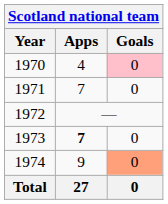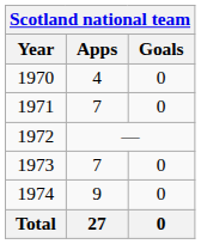1970 | Goals: pink background -> no background
1973 | Apps: bold -> normal
1974 | Goals: lightsalmon background -> no background
